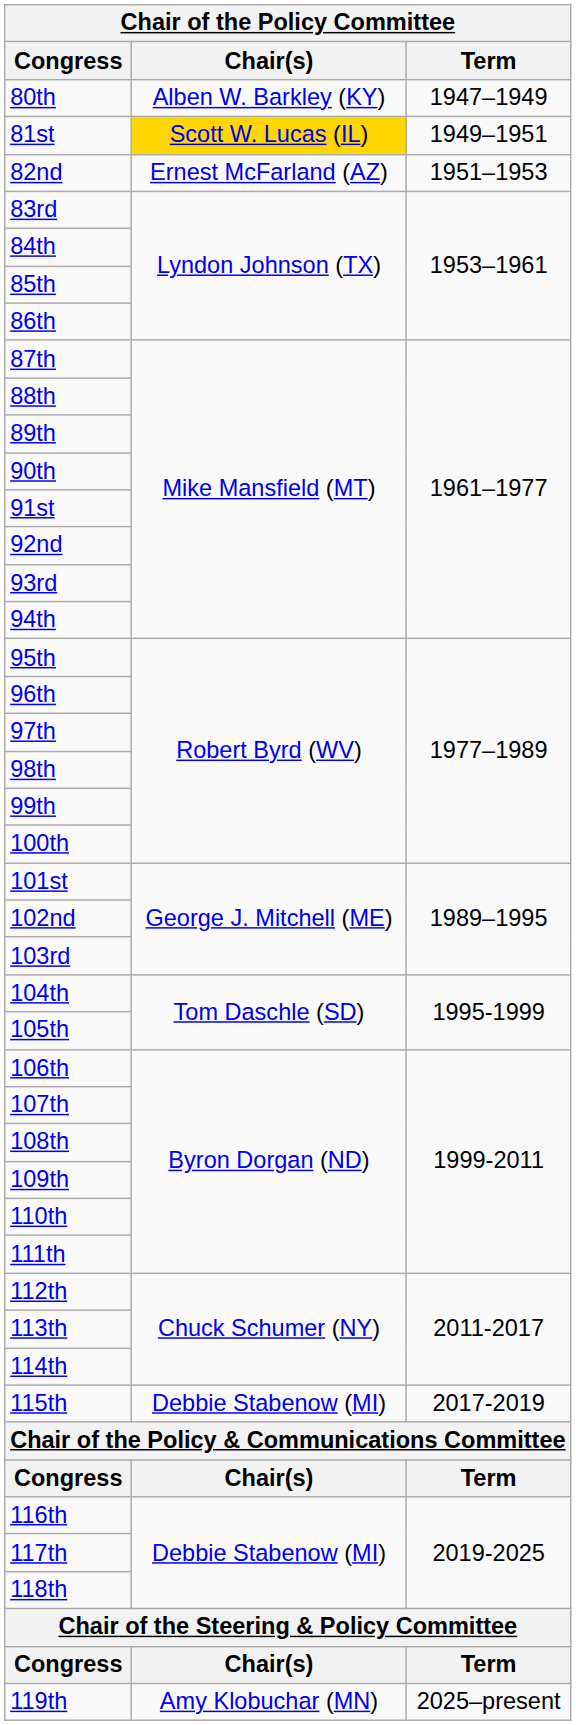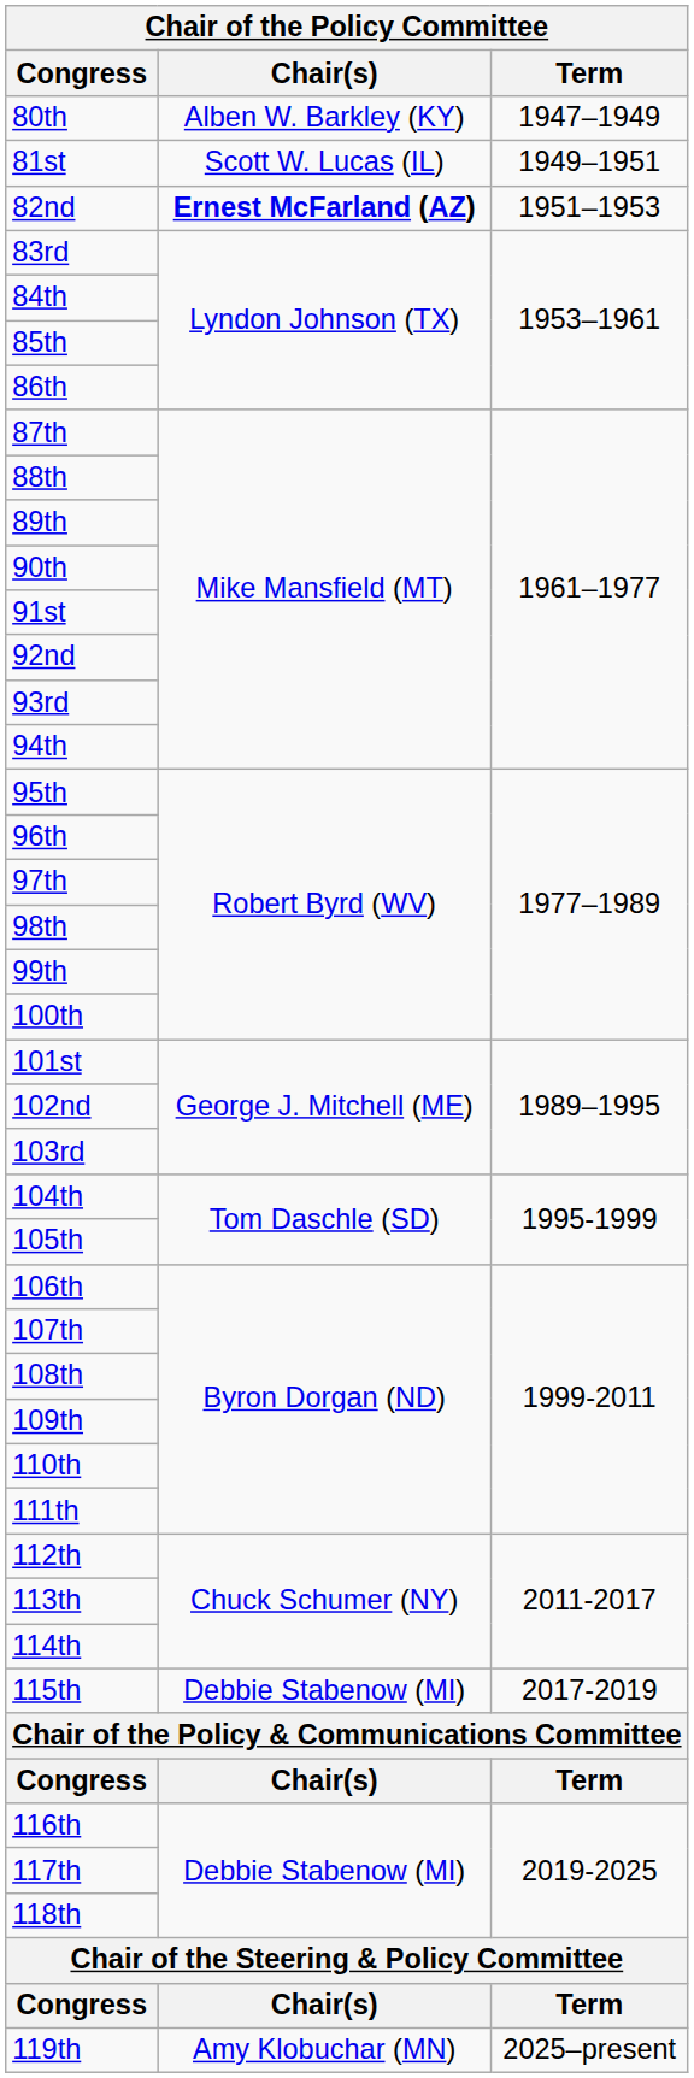81st | Chair(s): gold background -> no background
82nd | Chair(s): normal -> bold
